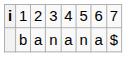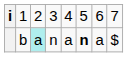row 2 | column 3: no background -> paleturquoise background
row 2 | column 6: normal -> bold
